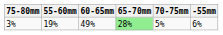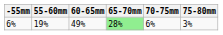columns swapped: -55mm <-> 75-80mm
row 2 | 70-75mm: 5% -> 6%
